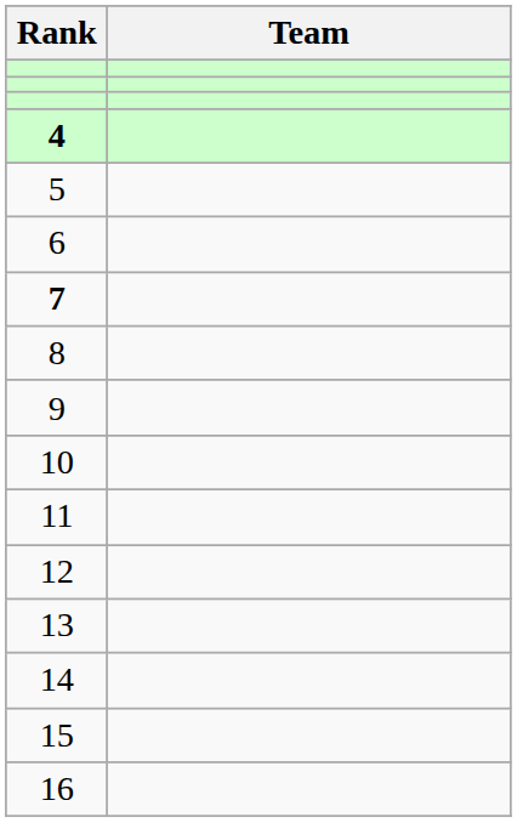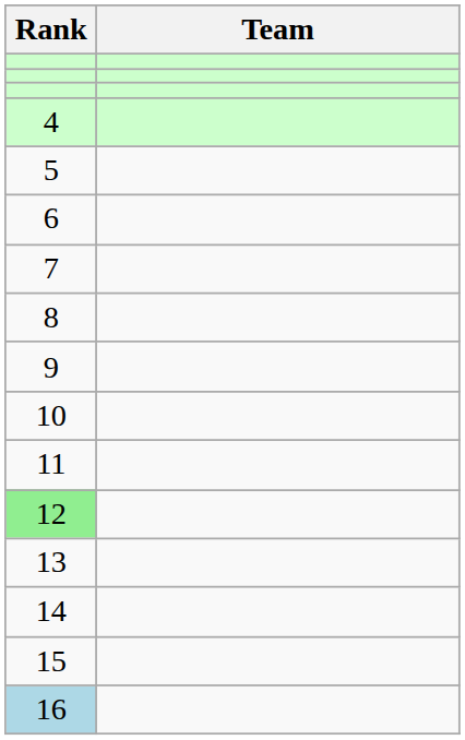row 5 | Rank: bold -> normal
row 8 | Rank: bold -> normal
row 13 | Rank: no background -> lightgreen background
row 17 | Rank: no background -> lightblue background
